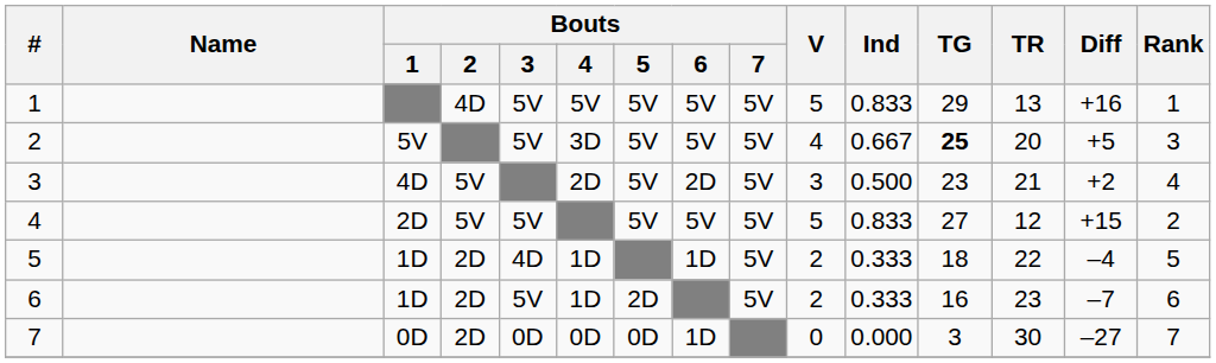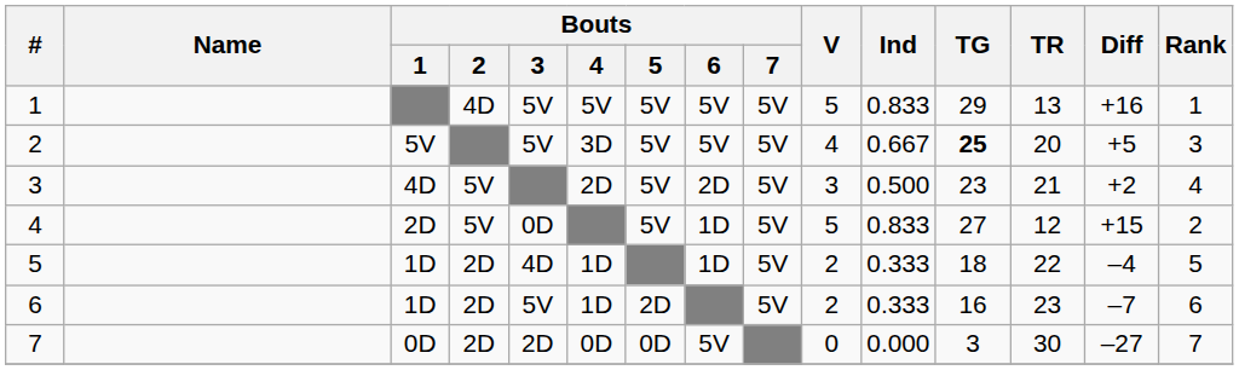row 6 | Bouts / 3: 5V -> 0D
row 6 | Bouts / 6: 5V -> 1D
row 9 | Bouts / 3: 0D -> 2D
row 9 | Bouts / 6: 1D -> 5V
